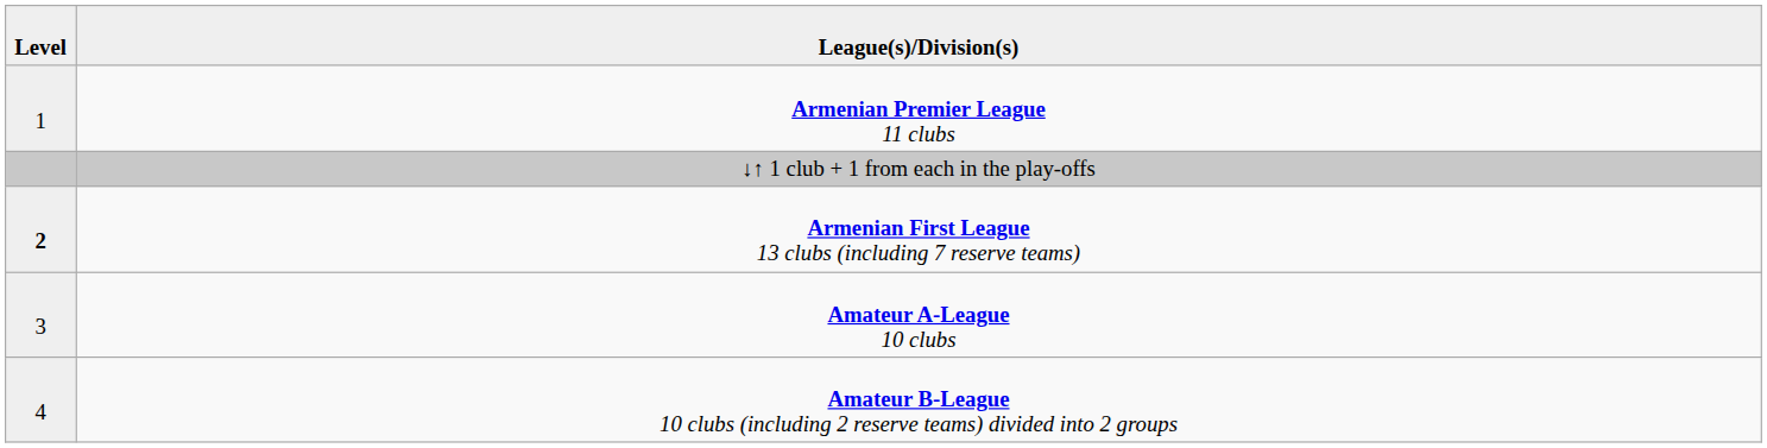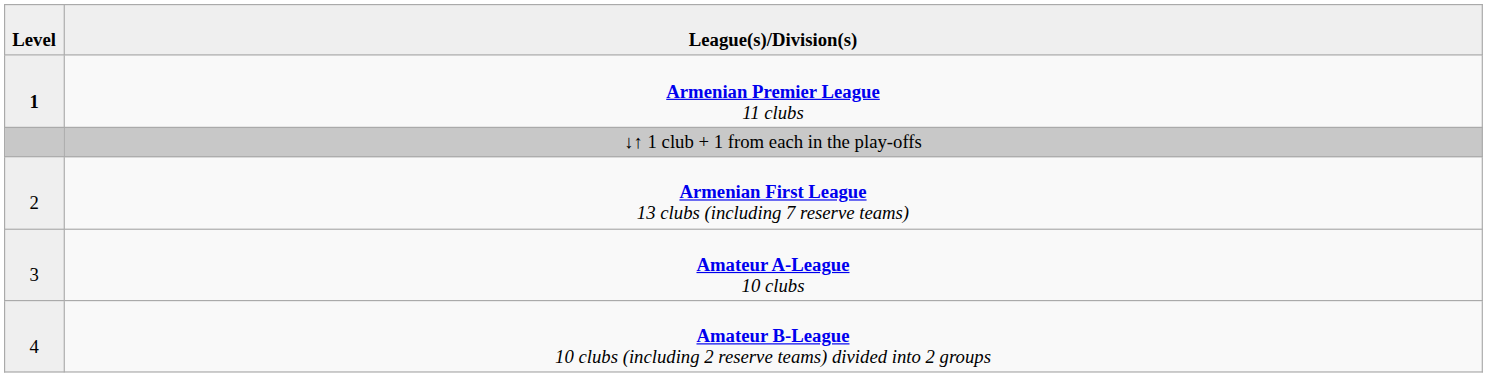Armenian Premier League 11 clubs | column 1: normal -> bold
Armenian First League 13 clubs (including 7 reserve teams) | column 1: bold -> normal
